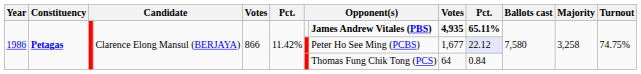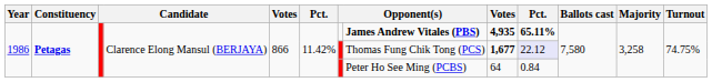row 3 | column 8: Peter Ho See Ming (PCBS) -> Thomas Fung Chik Tong (PCS)
row 3 | column 9: normal -> bold
row 4 | column 8: Thomas Fung Chik Tong (PCS) -> Peter Ho See Ming (PCBS)
